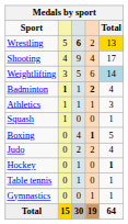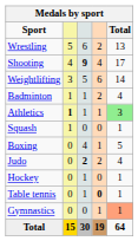Wrestling | column 3: bold -> normal
Wrestling | Total: gold background -> no background
Shooting | column 3: normal -> bold
Weightlifting | Total: lightblue background -> no background
Badminton | column 2: bold -> normal
Badminton | column 4: bold -> normal
Athletics | column 2: normal -> bold
Athletics | Total: no background -> lightgreen background
Boxing | column 4: bold -> normal
Judo | column 3: normal -> bold
Hockey | Total: bold -> normal
Table tennis | column 4: normal -> bold
Gymnastics | Total: no background -> lightsalmon background
